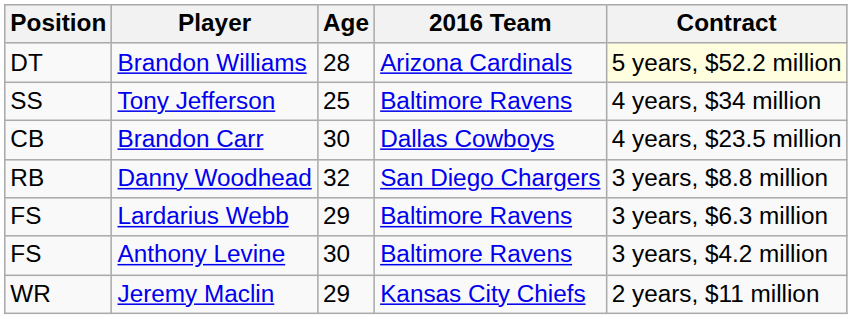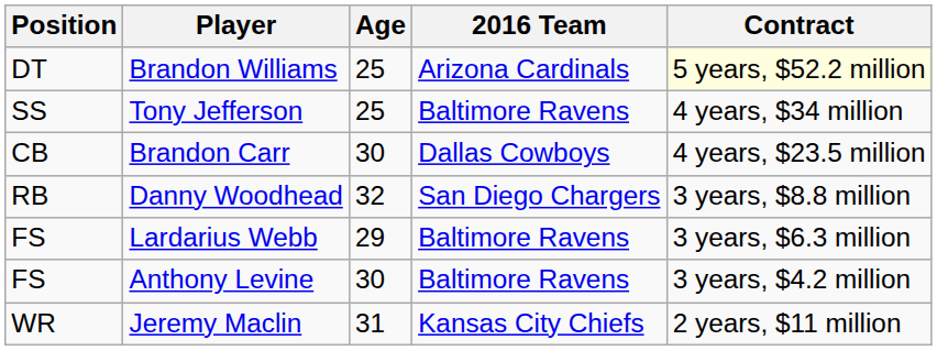Brandon Williams | Age: 28 -> 25
Jeremy Maclin | Age: 29 -> 31
